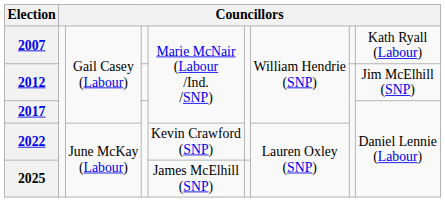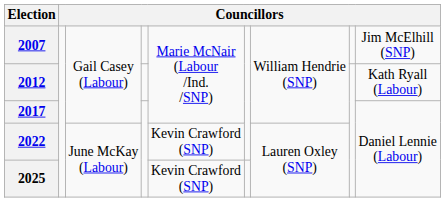2007 | column 9: Kath Ryall (Labour) -> Jim McElhill (SNP)
2012 | column 9: Jim McElhill (SNP) -> Kath Ryall (Labour)
2025 | column 5: James McElhill (SNP) -> Kevin Crawford (SNP)
